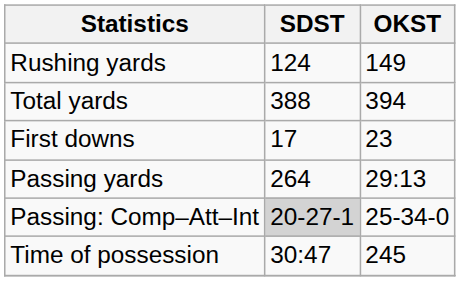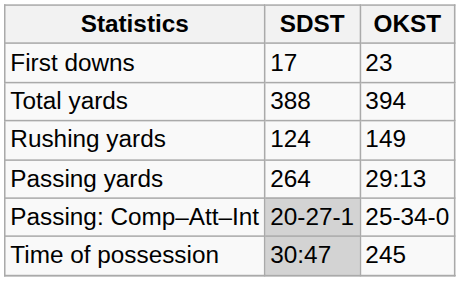rows swapped: First downs <-> Rushing yards
Time of possession | SDST: no background -> lightgrey background
